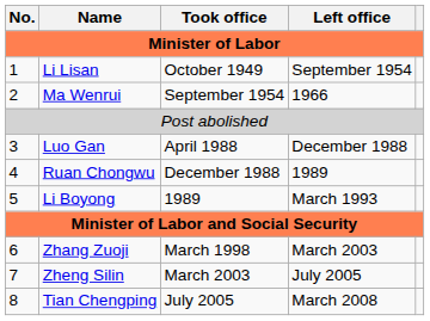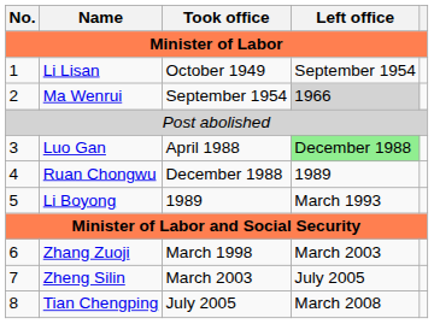Ma Wenrui | Left office: no background -> lightgrey background
Luo Gan | Left office: no background -> lightgreen background
